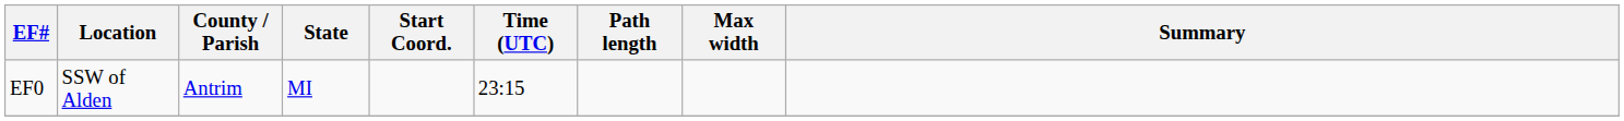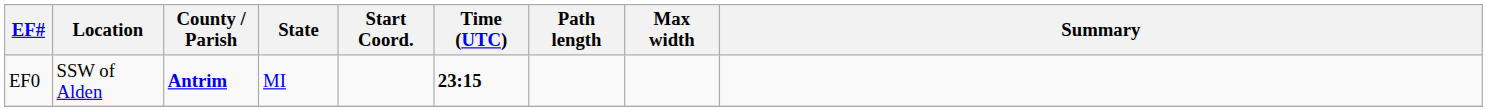EF0 | County / Parish: normal -> bold
EF0 | Time (UTC): normal -> bold
